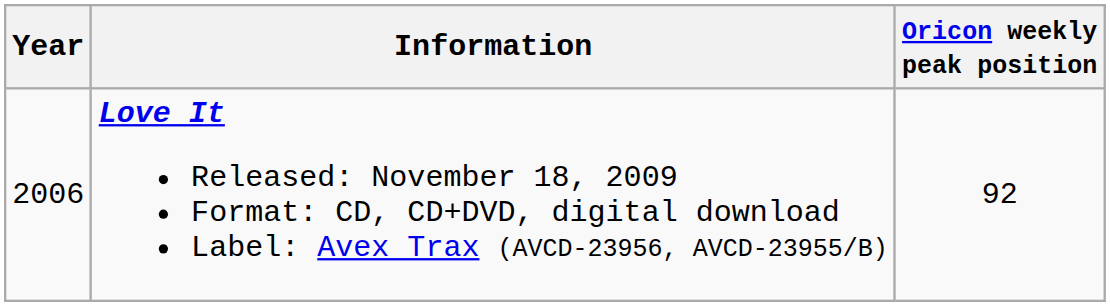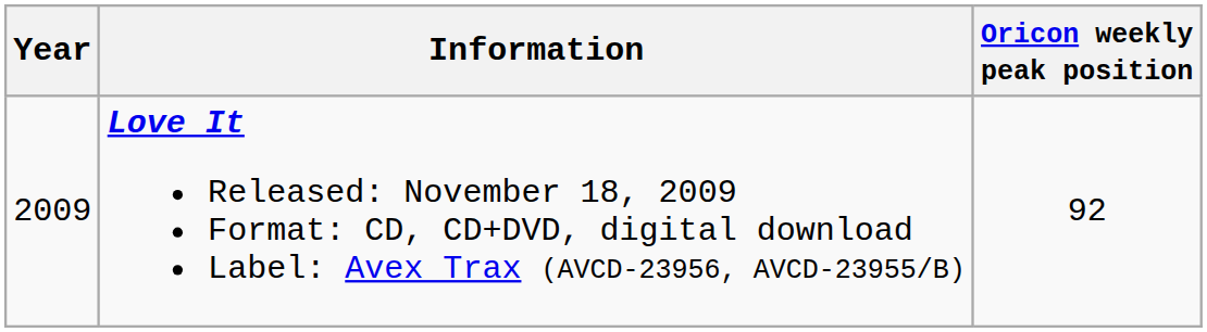row 2 | Year: 2006 -> 2009
